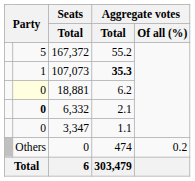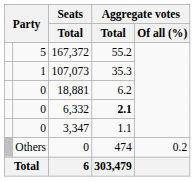107,073 | Aggregate votes / Total: bold -> normal
18,881 | column 2: lightyellow background -> no background
6,332 | column 2: bold -> normal
6,332 | Aggregate votes / Total: normal -> bold
